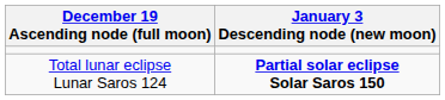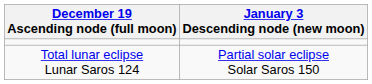row 3 | January 3 Descending node (new moon): bold -> normal
